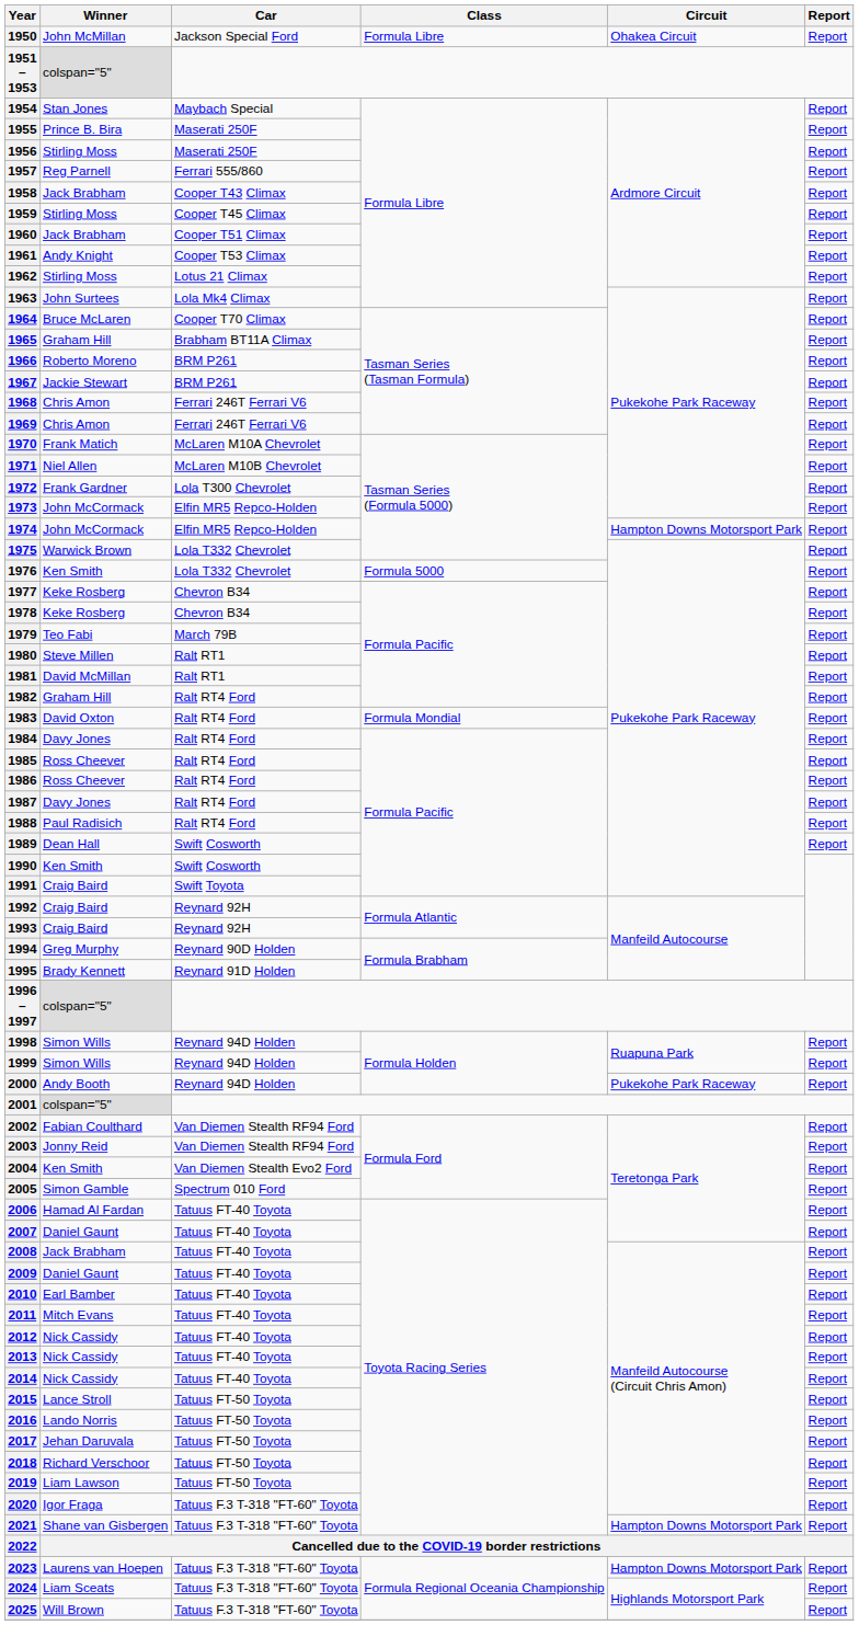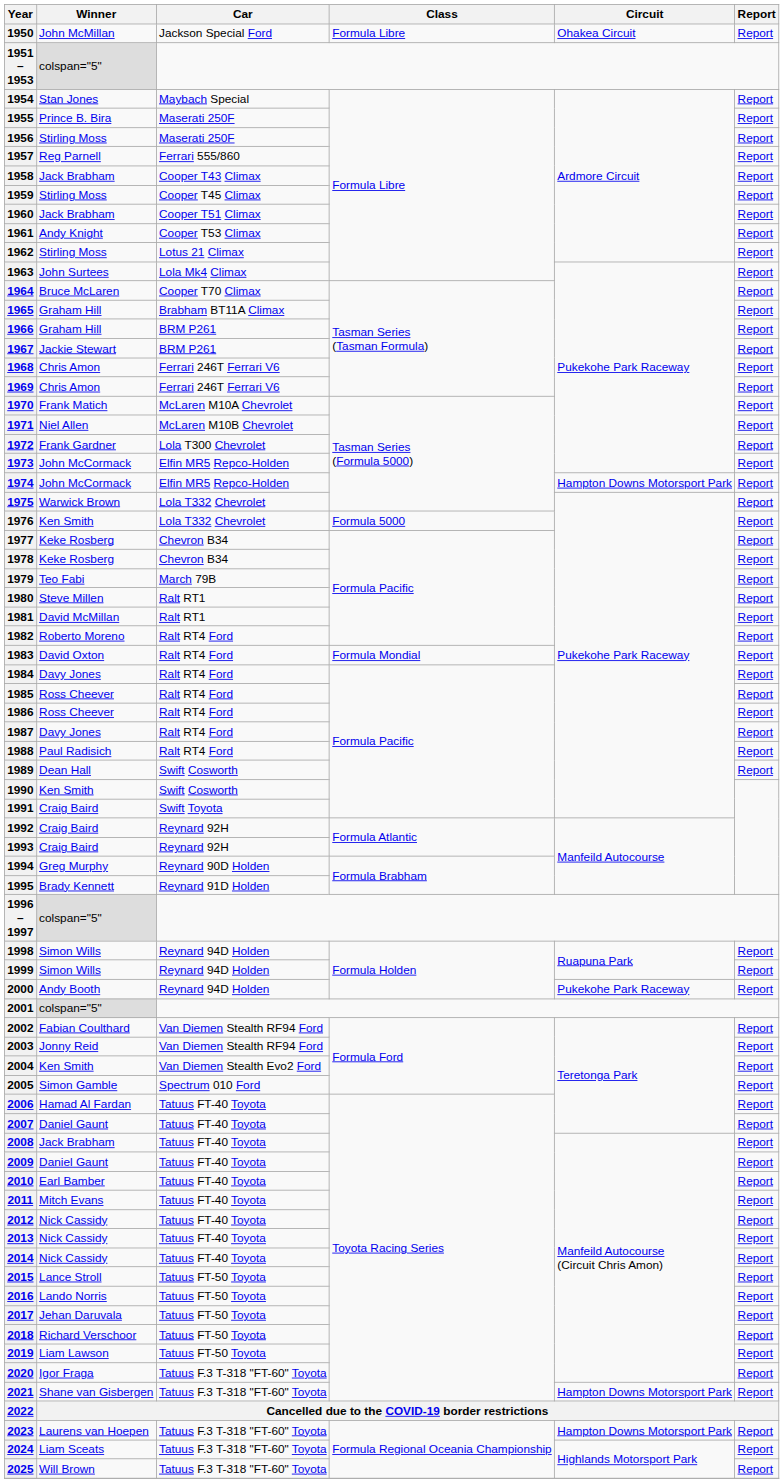1966 | Winner: Roberto Moreno -> Graham Hill
1982 | Winner: Graham Hill -> Roberto Moreno
